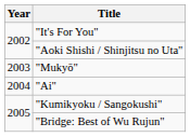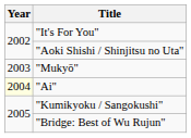"Ai" | Year: no background -> lightyellow background
